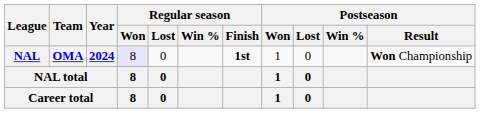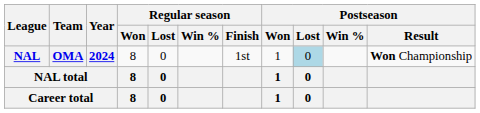NAL | Regular season / Won: lavender background -> no background
NAL | Regular season / Finish: bold -> normal
NAL | Postseason / Lost: no background -> lightblue background
